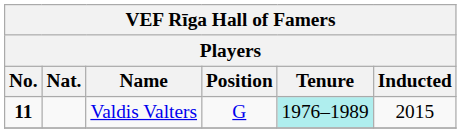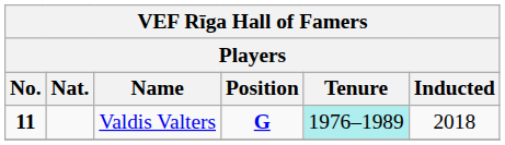Valdis Valters | Position: normal -> bold
Valdis Valters | Inducted: 2015 -> 2018
